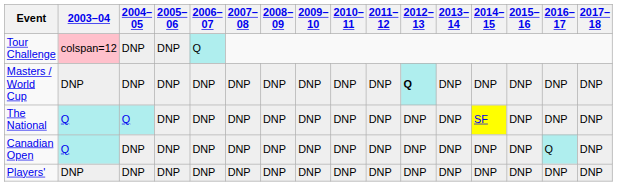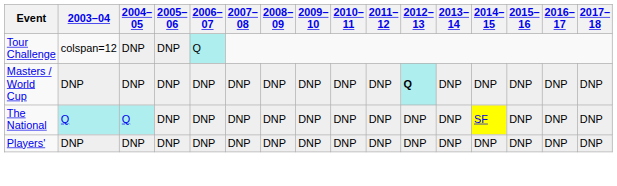Tour Challenge | 2003–04: pink background -> no background
- row: Canadian Open | Q | DNP | DNP | DNP | DNP | DNP | DNP | DNP | DNP | DNP | DNP | DNP | DNP | Q | DNP
